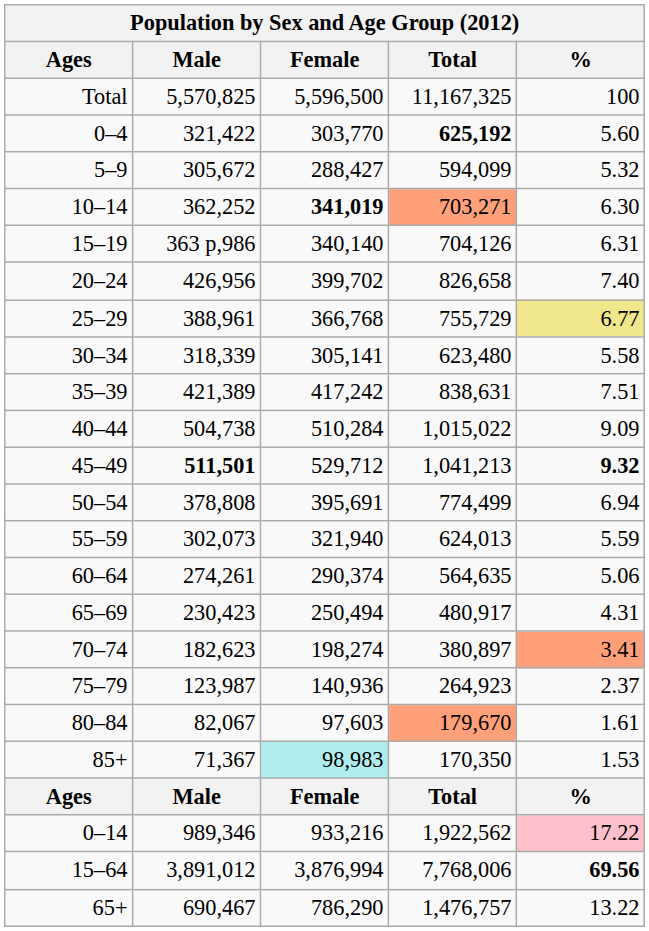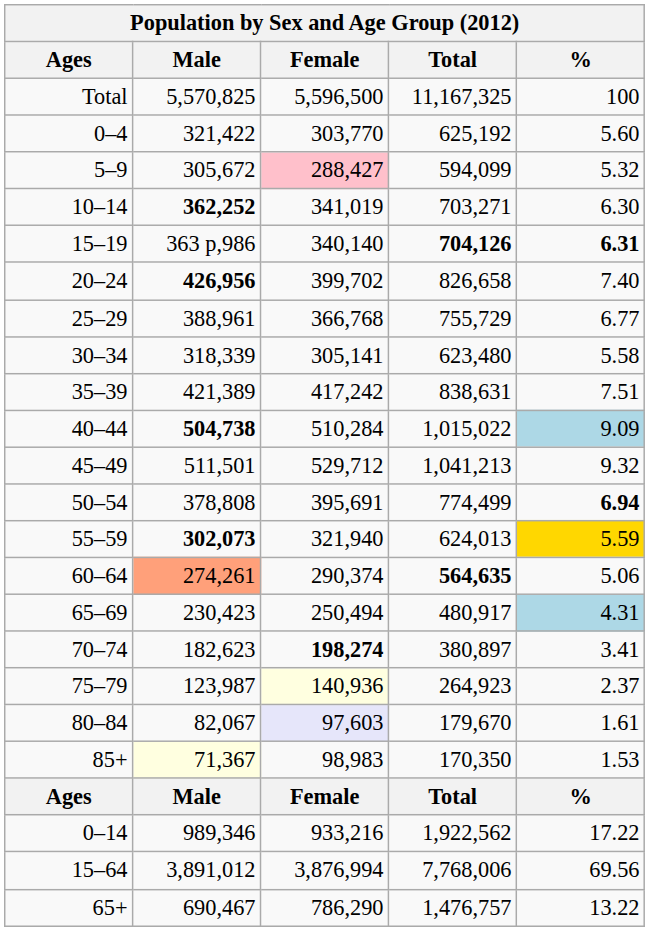0–4 | Total: bold -> normal
5–9 | Female: no background -> pink background
10–14 | Male: normal -> bold
10–14 | Female: bold -> normal
10–14 | Total: lightsalmon background -> no background
15–19 | Total: normal -> bold
15–19 | %: normal -> bold
20–24 | Male: normal -> bold
25–29 | %: khaki background -> no background
40–44 | Male: normal -> bold
40–44 | %: no background -> lightblue background
45–49 | Male: bold -> normal
45–49 | %: bold -> normal
50–54 | %: normal -> bold
55–59 | Male: normal -> bold
55–59 | %: no background -> gold background
60–64 | Male: no background -> lightsalmon background
60–64 | Total: normal -> bold
65–69 | %: no background -> lightblue background
70–74 | Female: normal -> bold
70–74 | %: lightsalmon background -> no background
75–79 | Female: no background -> lightyellow background
80–84 | Female: no background -> lavender background
80–84 | Total: lightsalmon background -> no background
85+ | Male: no background -> lightyellow background
85+ | Female: paleturquoise background -> no background
0–14 | %: pink background -> no background
15–64 | %: bold -> normal
